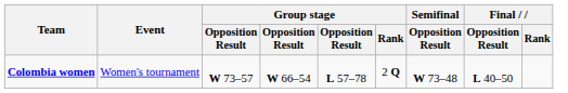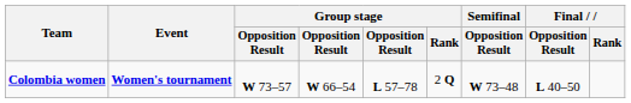Colombia women | Event: normal -> bold
